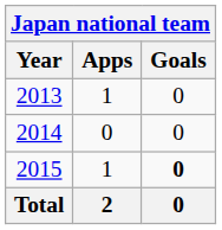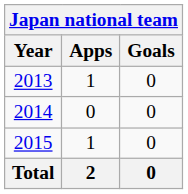2015 | Goals: bold -> normal
